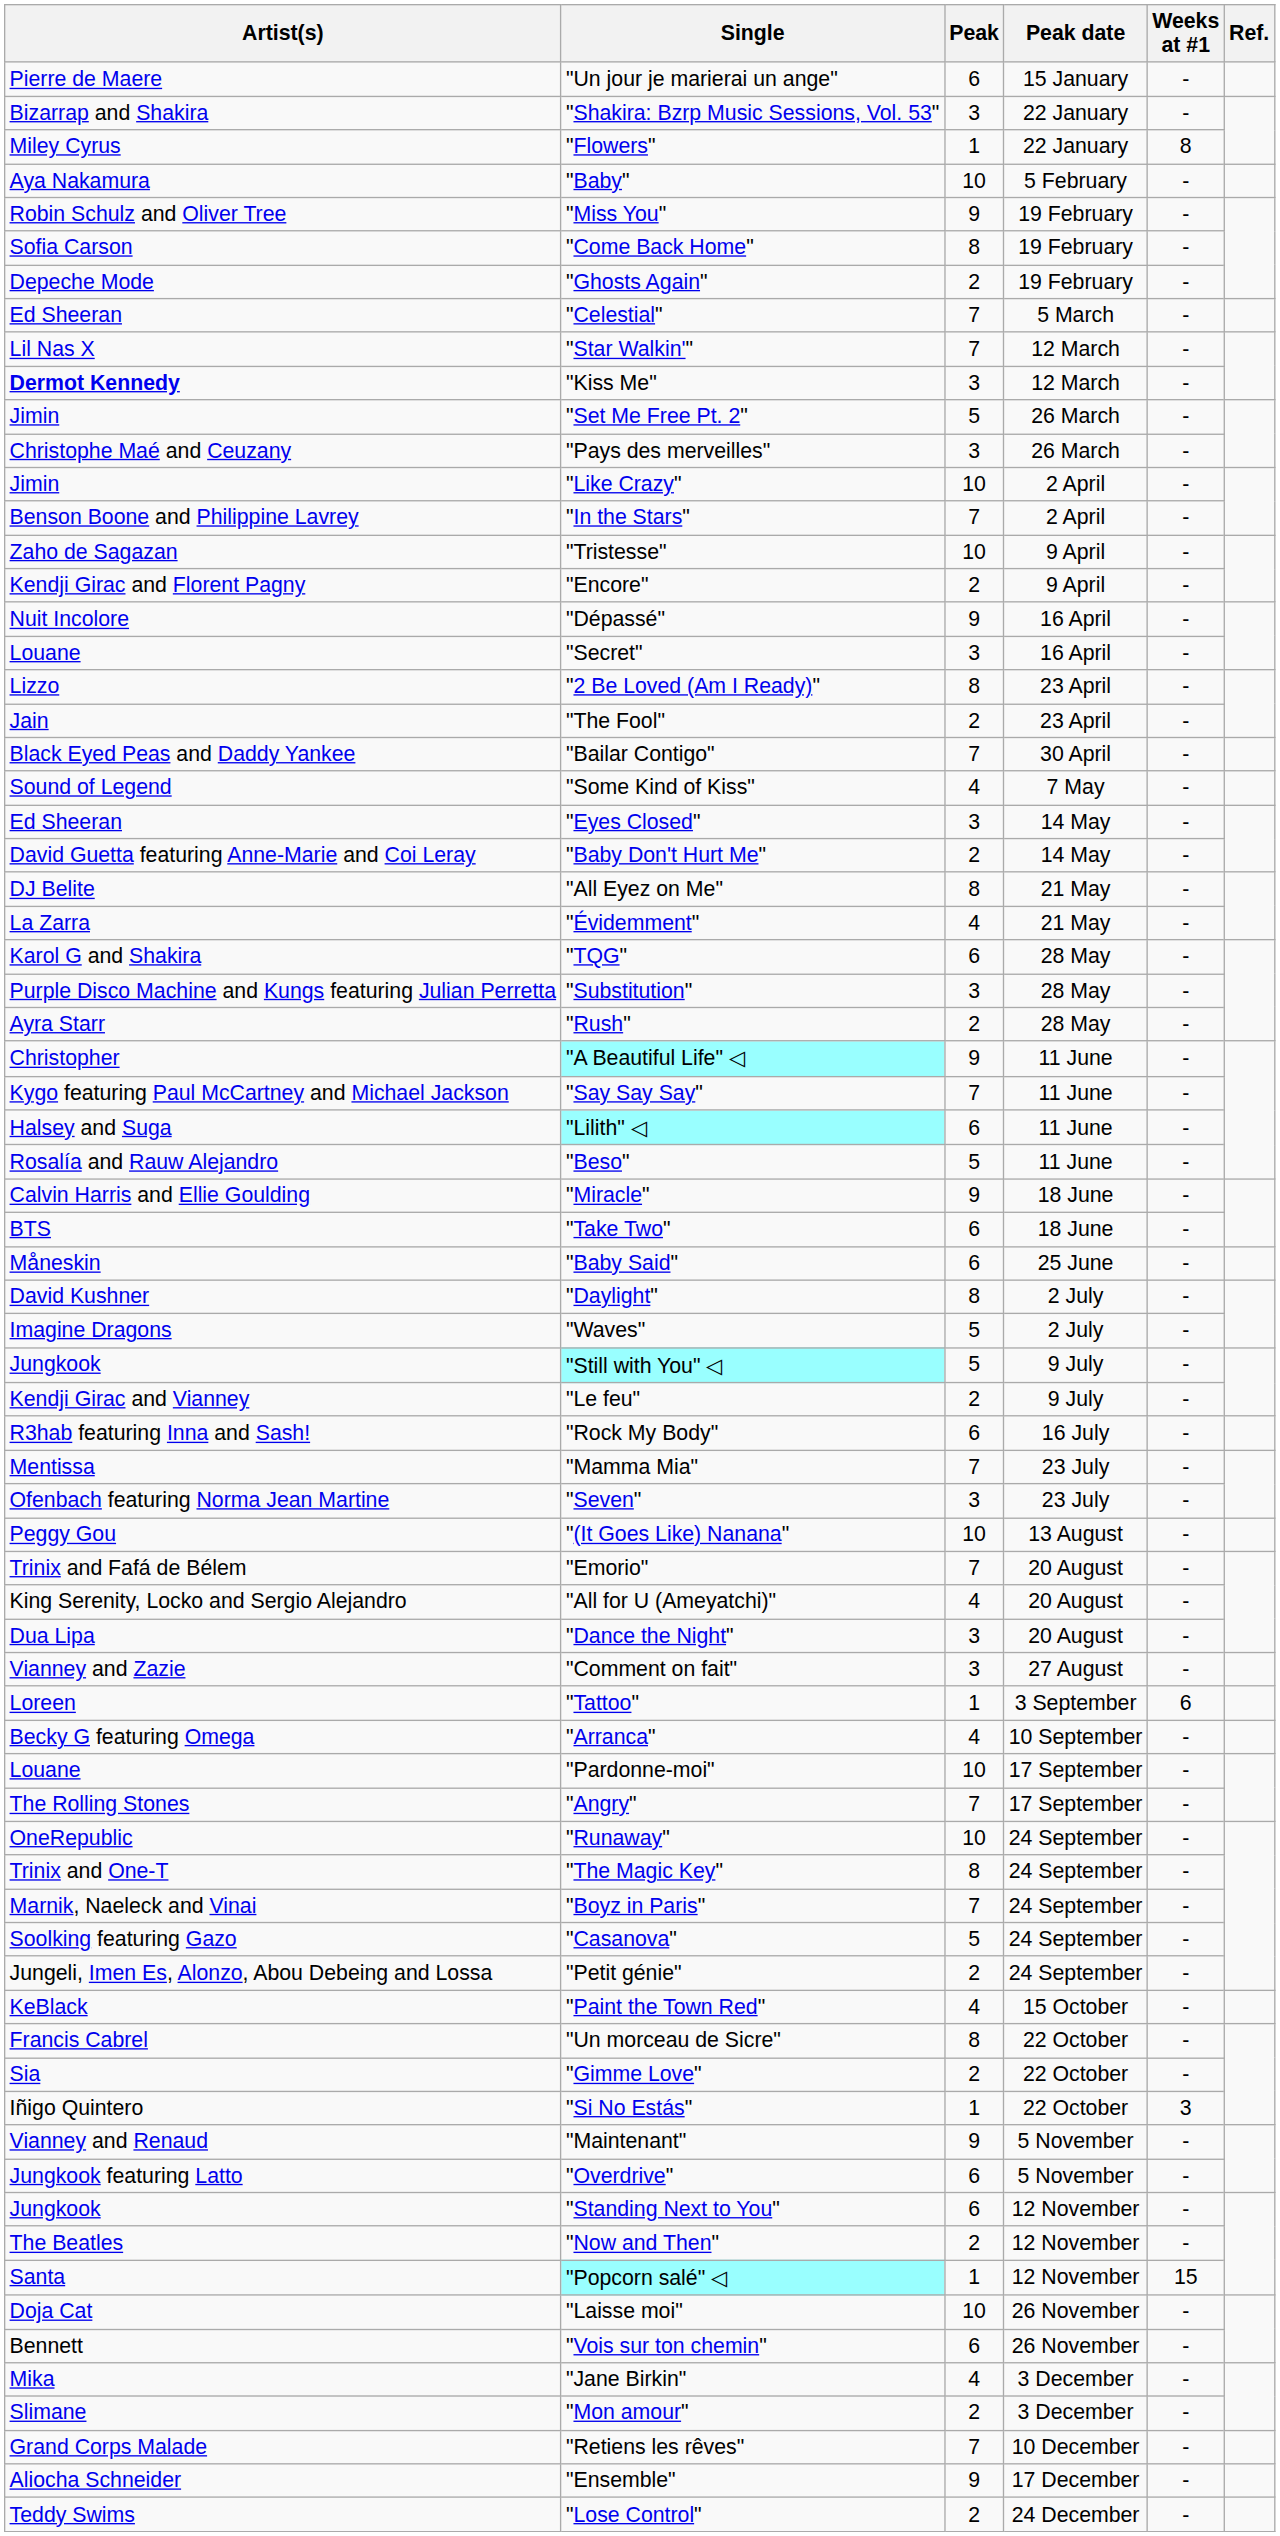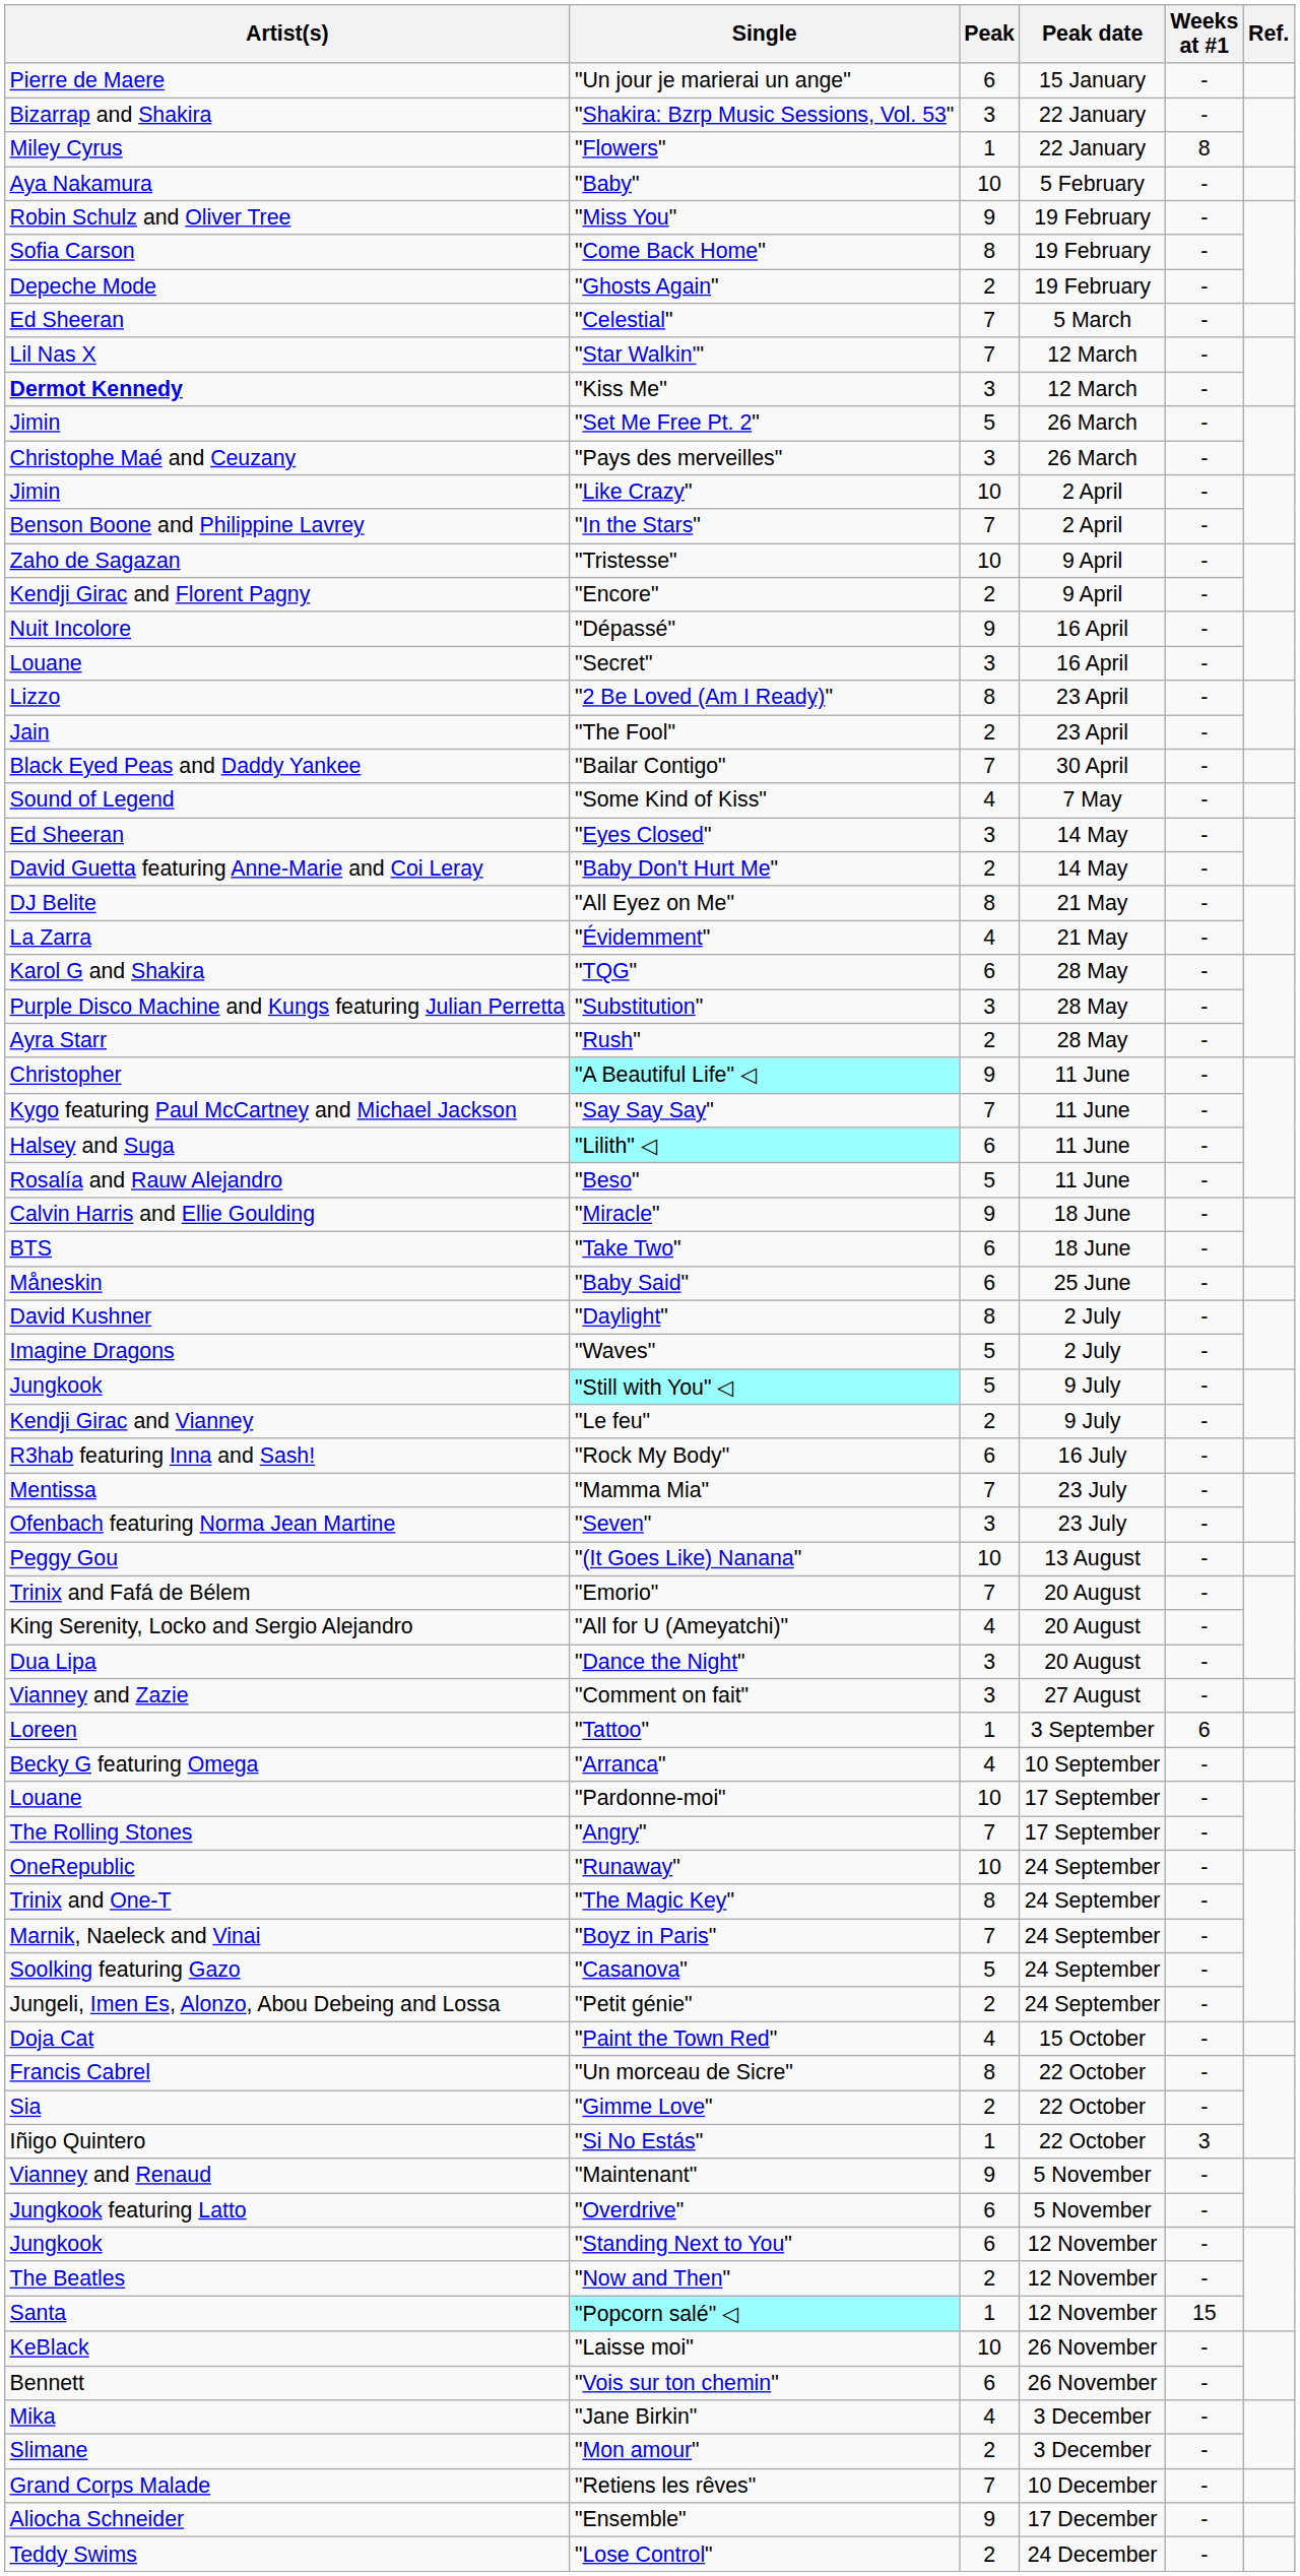"Paint the Town Red" | Artist(s): KeBlack -> Doja Cat
"Laisse moi" | Artist(s): Doja Cat -> KeBlack
